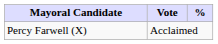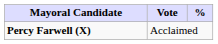Percy Farwell (X) | Mayoral Candidate: normal -> bold
